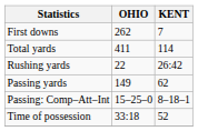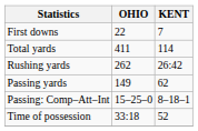First downs | OHIO: 262 -> 22
Rushing yards | OHIO: 22 -> 262
